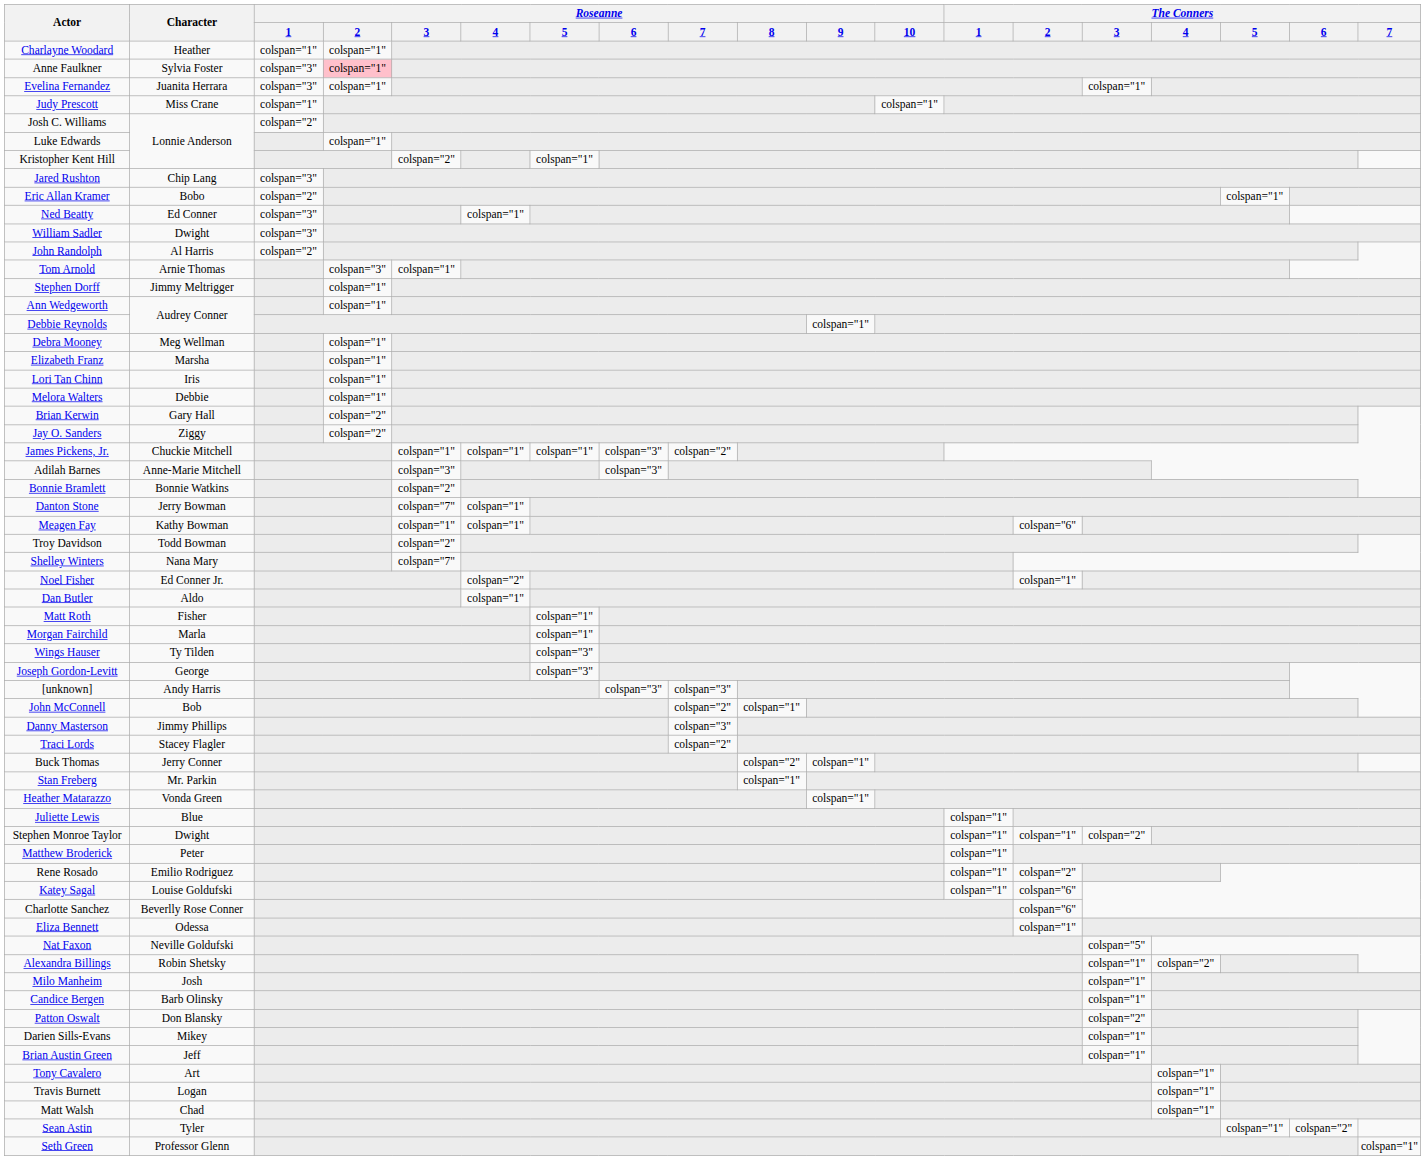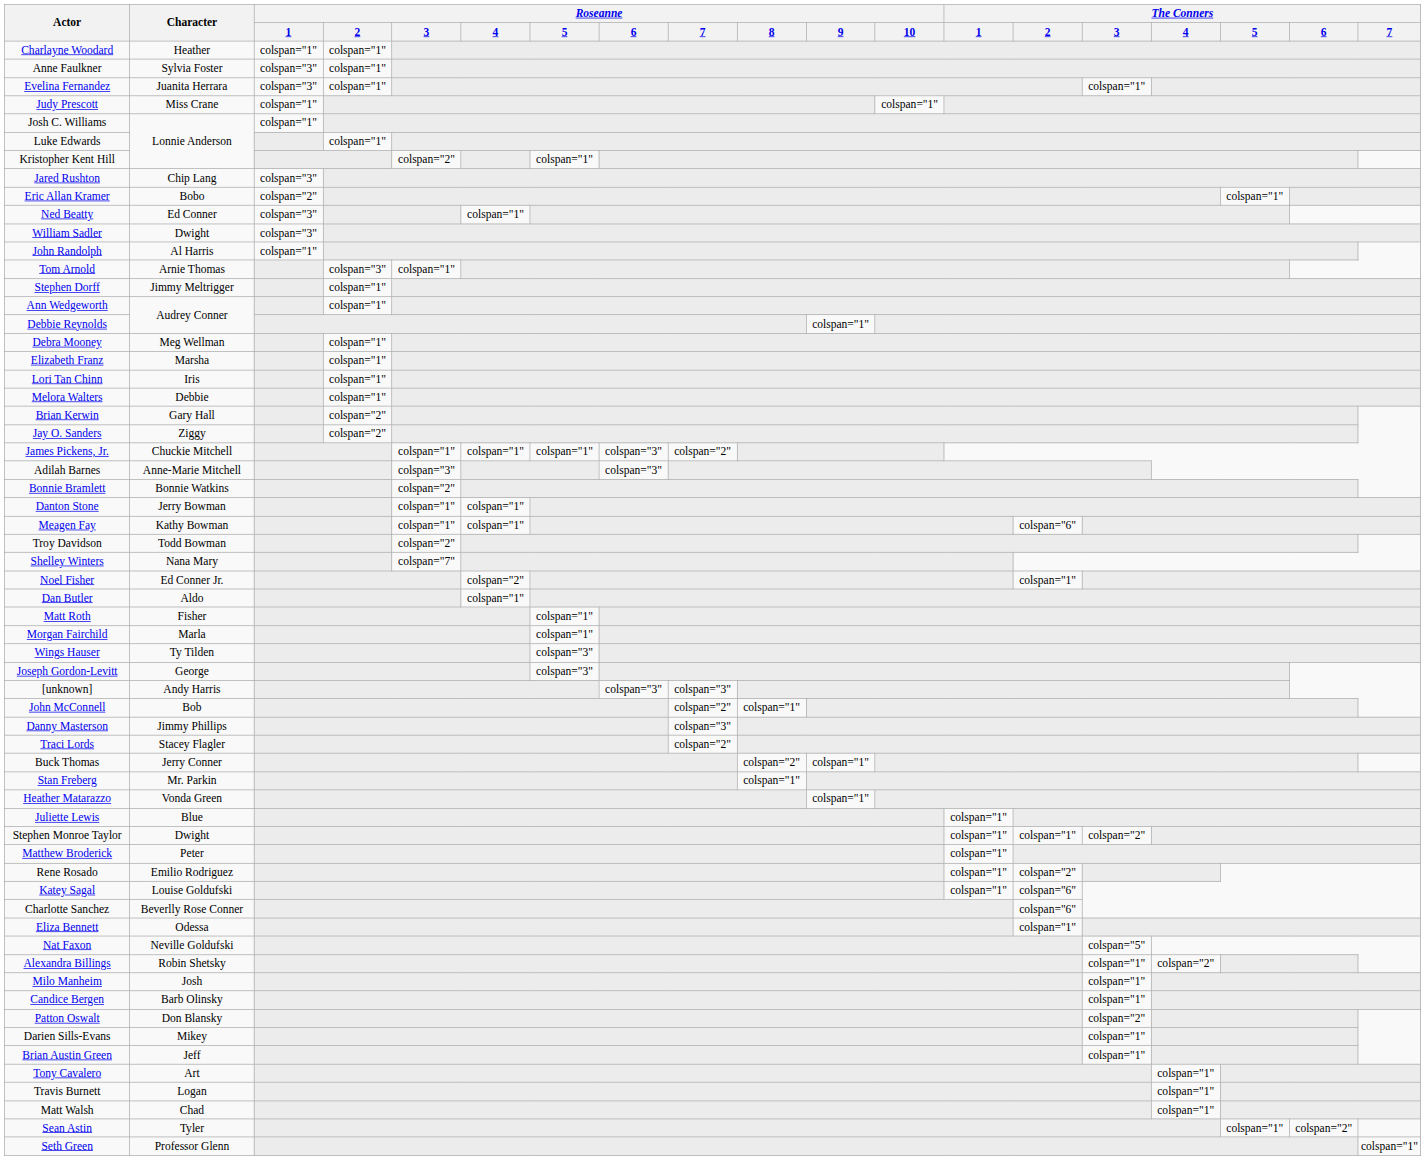Anne Faulkner | Roseanne / 2: pink background -> no background
Josh C. Williams | Roseanne / 1: colspan="2" -> colspan="1"
John Randolph | Roseanne / 1: colspan="2" -> colspan="1"
Danton Stone | Roseanne / 3: colspan="7" -> colspan="1"
